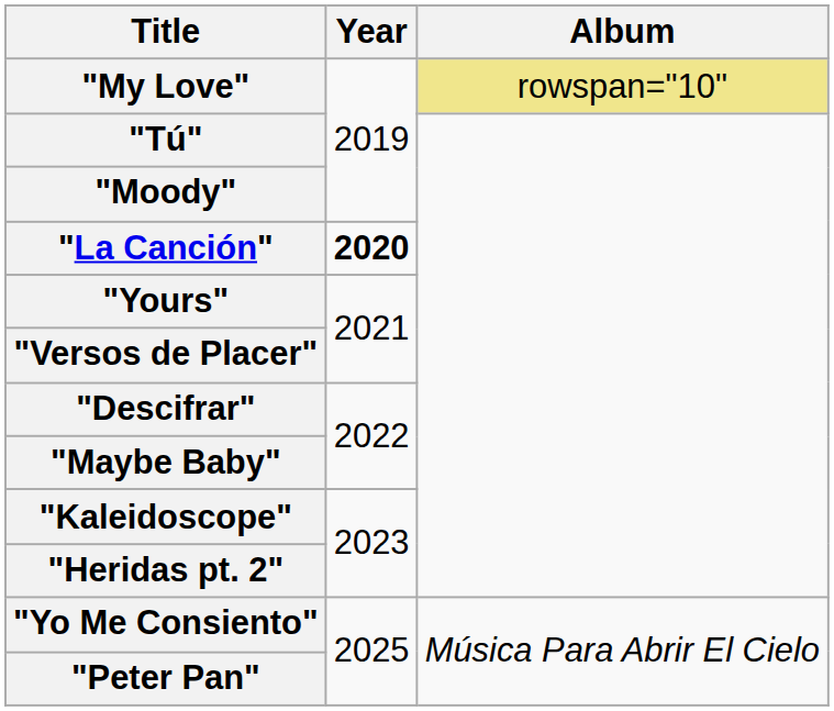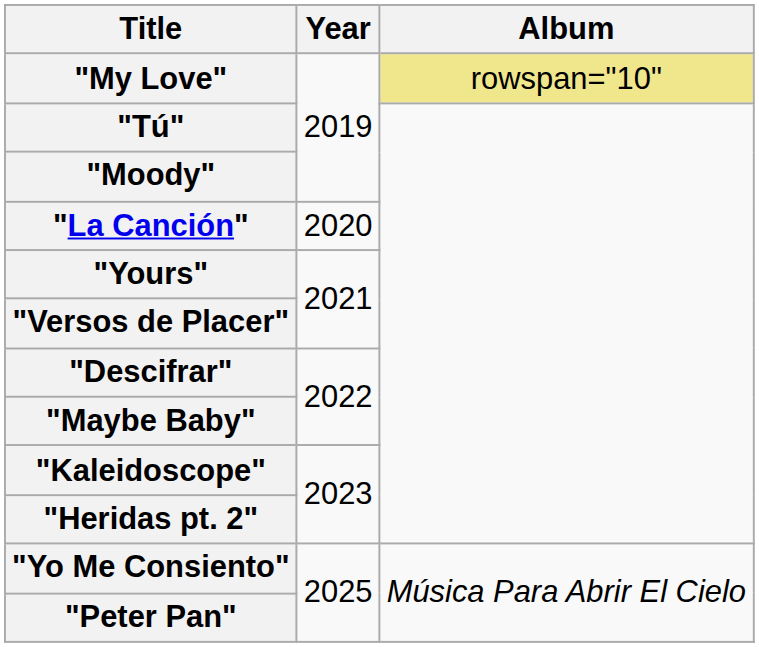"La Canción" | Year: bold -> normal
